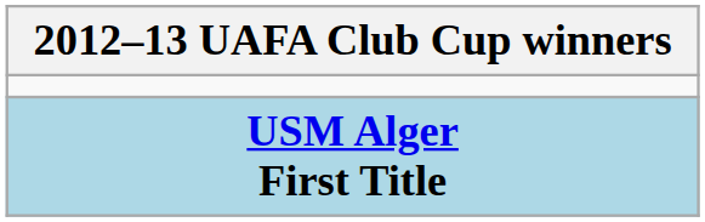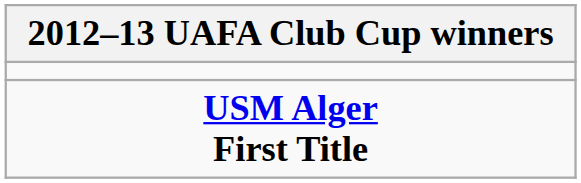row 3 | column 1: lightblue background -> no background
